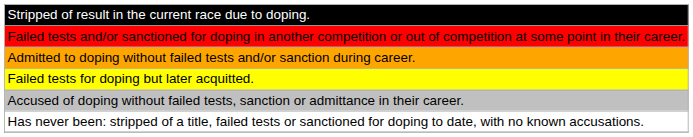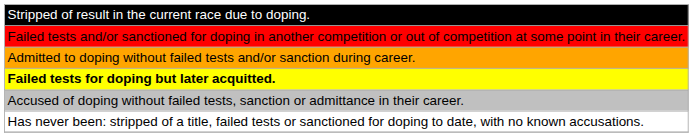row 4 | column 1: normal -> bold
